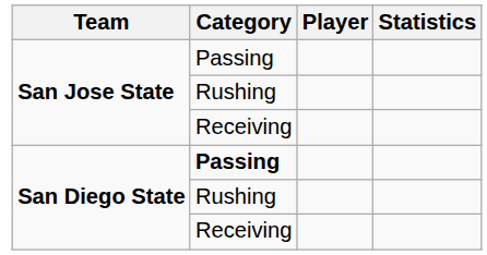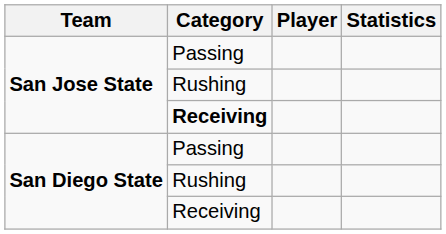San Jose State / Receiving | Category: normal -> bold
San Diego State / Passing | Category: bold -> normal
